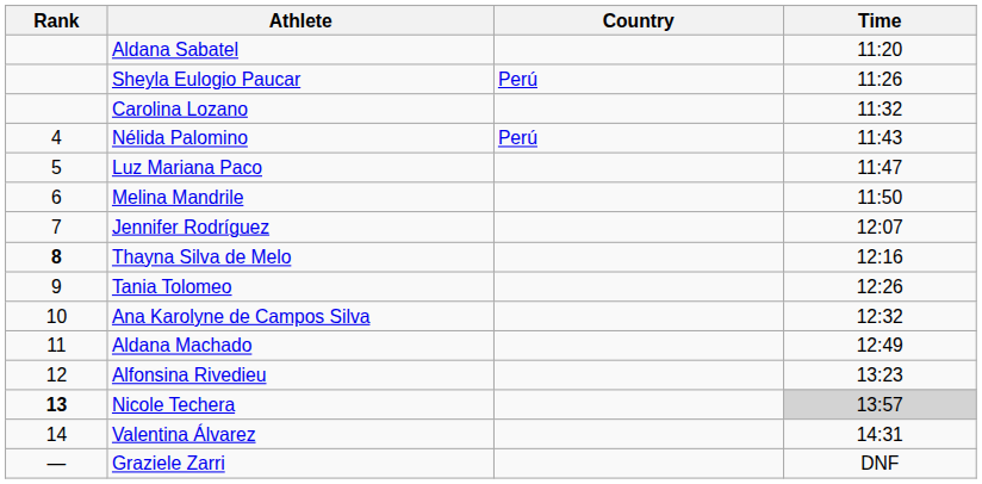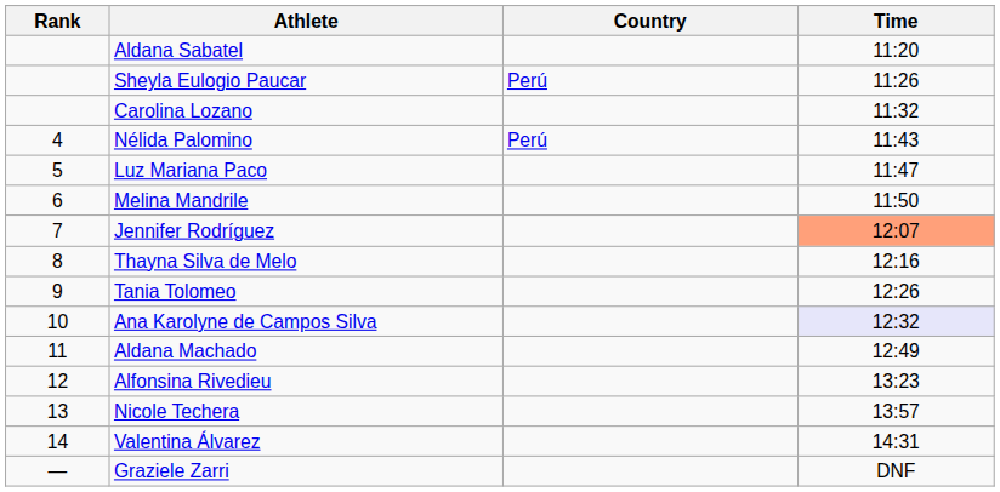Jennifer Rodríguez | Time: no background -> lightsalmon background
Thayna Silva de Melo | Rank: bold -> normal
Ana Karolyne de Campos Silva | Time: no background -> lavender background
Nicole Techera | Rank: bold -> normal
Nicole Techera | Time: lightgrey background -> no background
